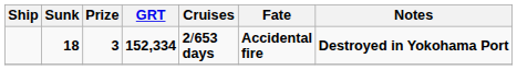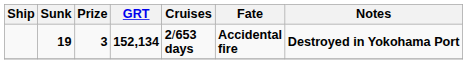row 2 | Sunk: 18 -> 19
row 2 | GRT: 152,334 -> 152,134
